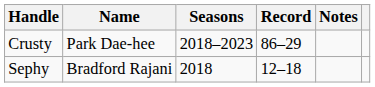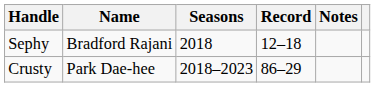rows swapped: Sephy <-> Crusty
